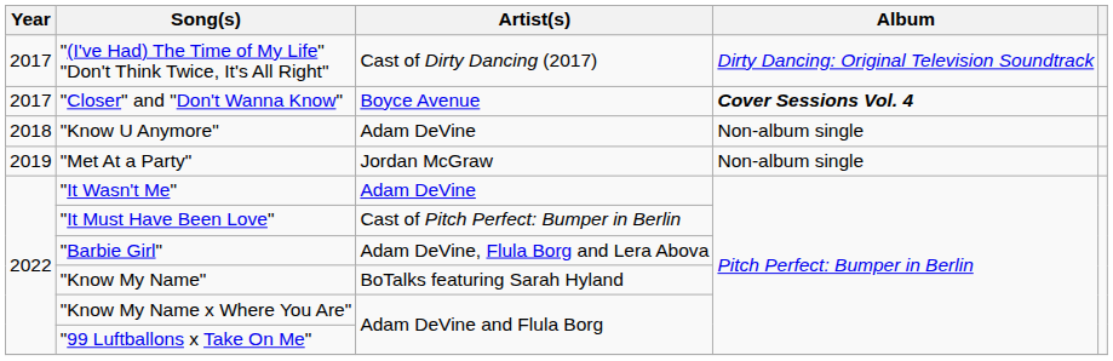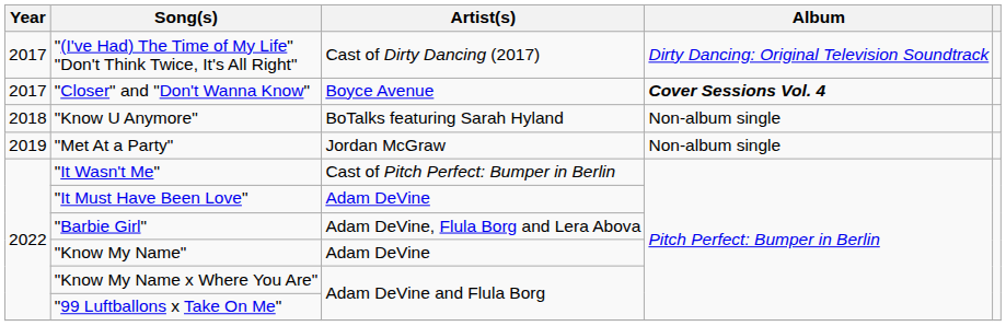"Know U Anymore" | Artist(s): Adam DeVine -> BoTalks featuring Sarah Hyland
"It Wasn't Me" | Artist(s): Adam DeVine -> Cast of Pitch Perfect: Bumper in Berlin
"It Must Have Been Love" | Artist(s): Cast of Pitch Perfect: Bumper in Berlin -> Adam DeVine
"Know My Name" | Artist(s): BoTalks featuring Sarah Hyland -> Adam DeVine
